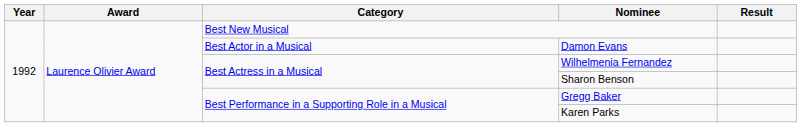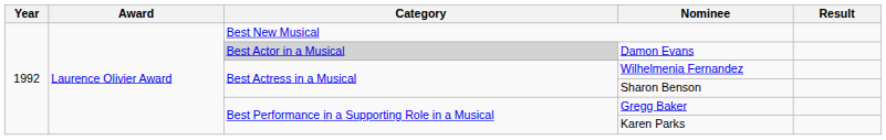Damon Evans | Category: no background -> lightgrey background
